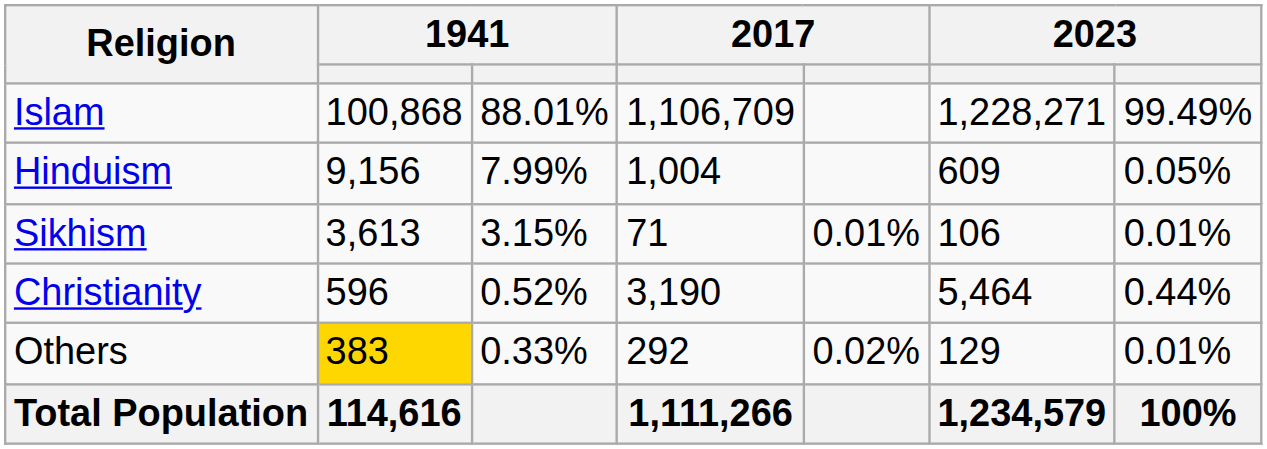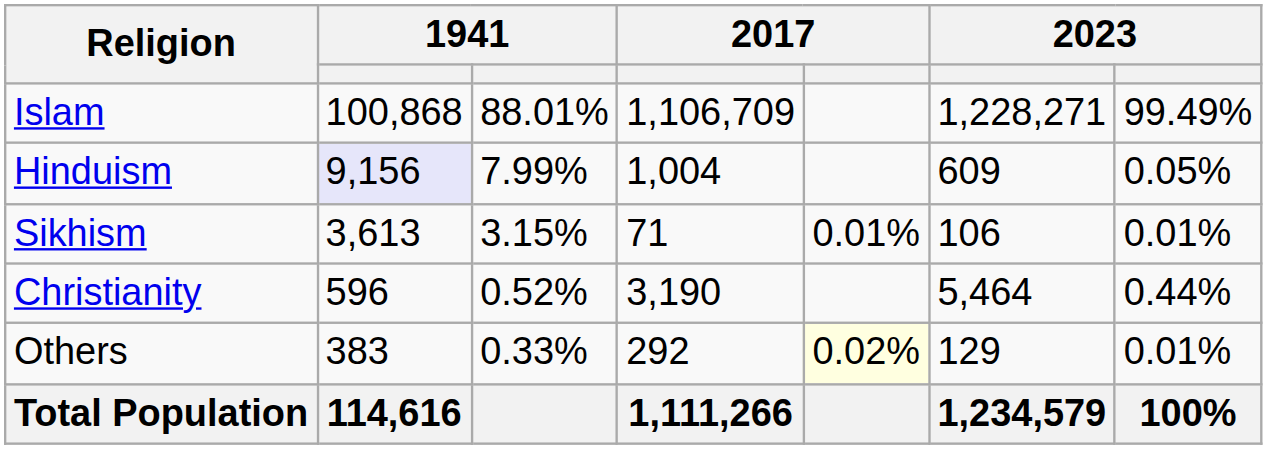Hinduism | column 2: no background -> lavender background
Others | column 2: gold background -> no background
Others | column 5: no background -> lightyellow background
